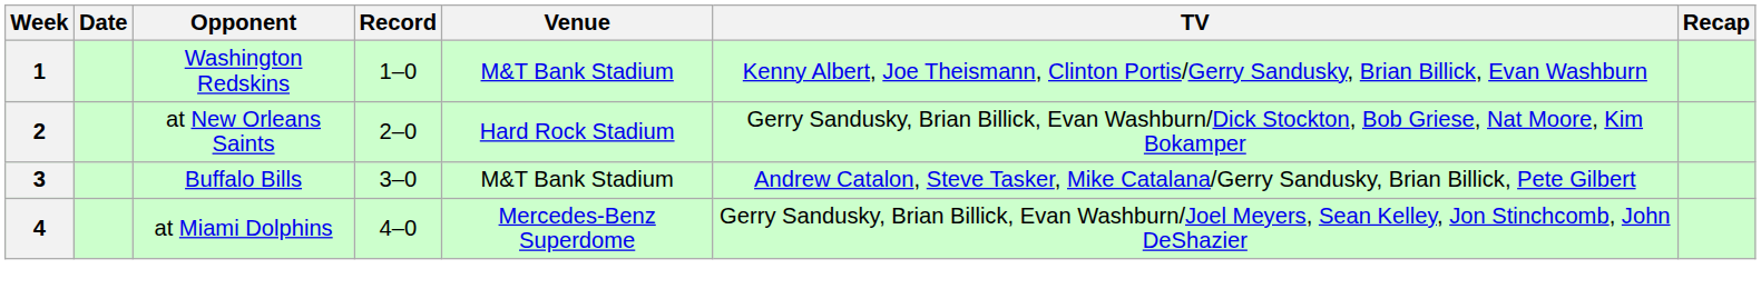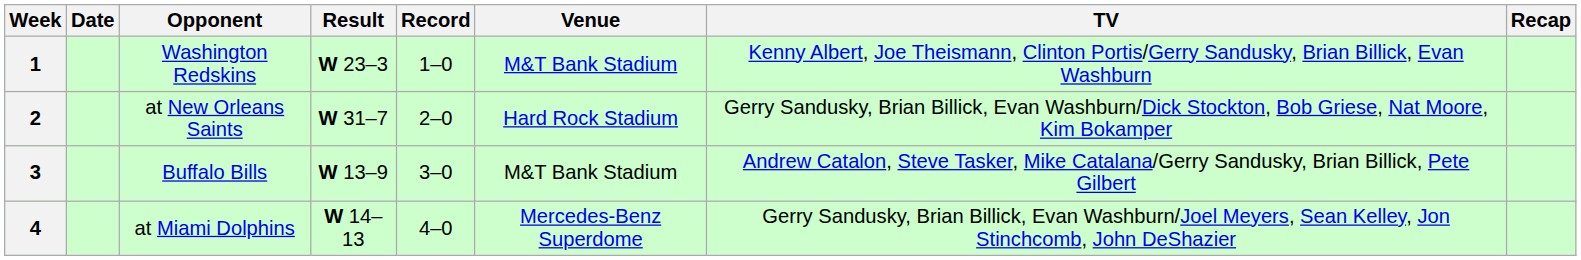+ column: Result | W 23–3 | W 31–7 | W 13–9 | W 14–13
